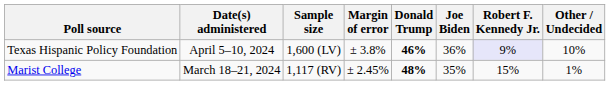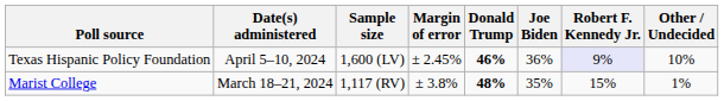Texas Hispanic Policy Foundation | Margin of error: ± 3.8% -> ± 2.45%
Marist College | Margin of error: ± 2.45% -> ± 3.8%
